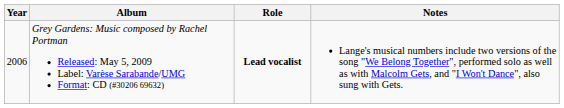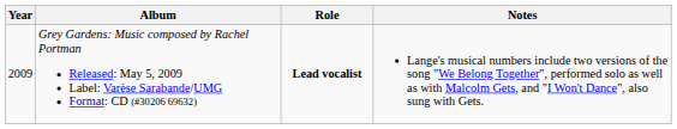row 2 | Year: 2006 -> 2009
